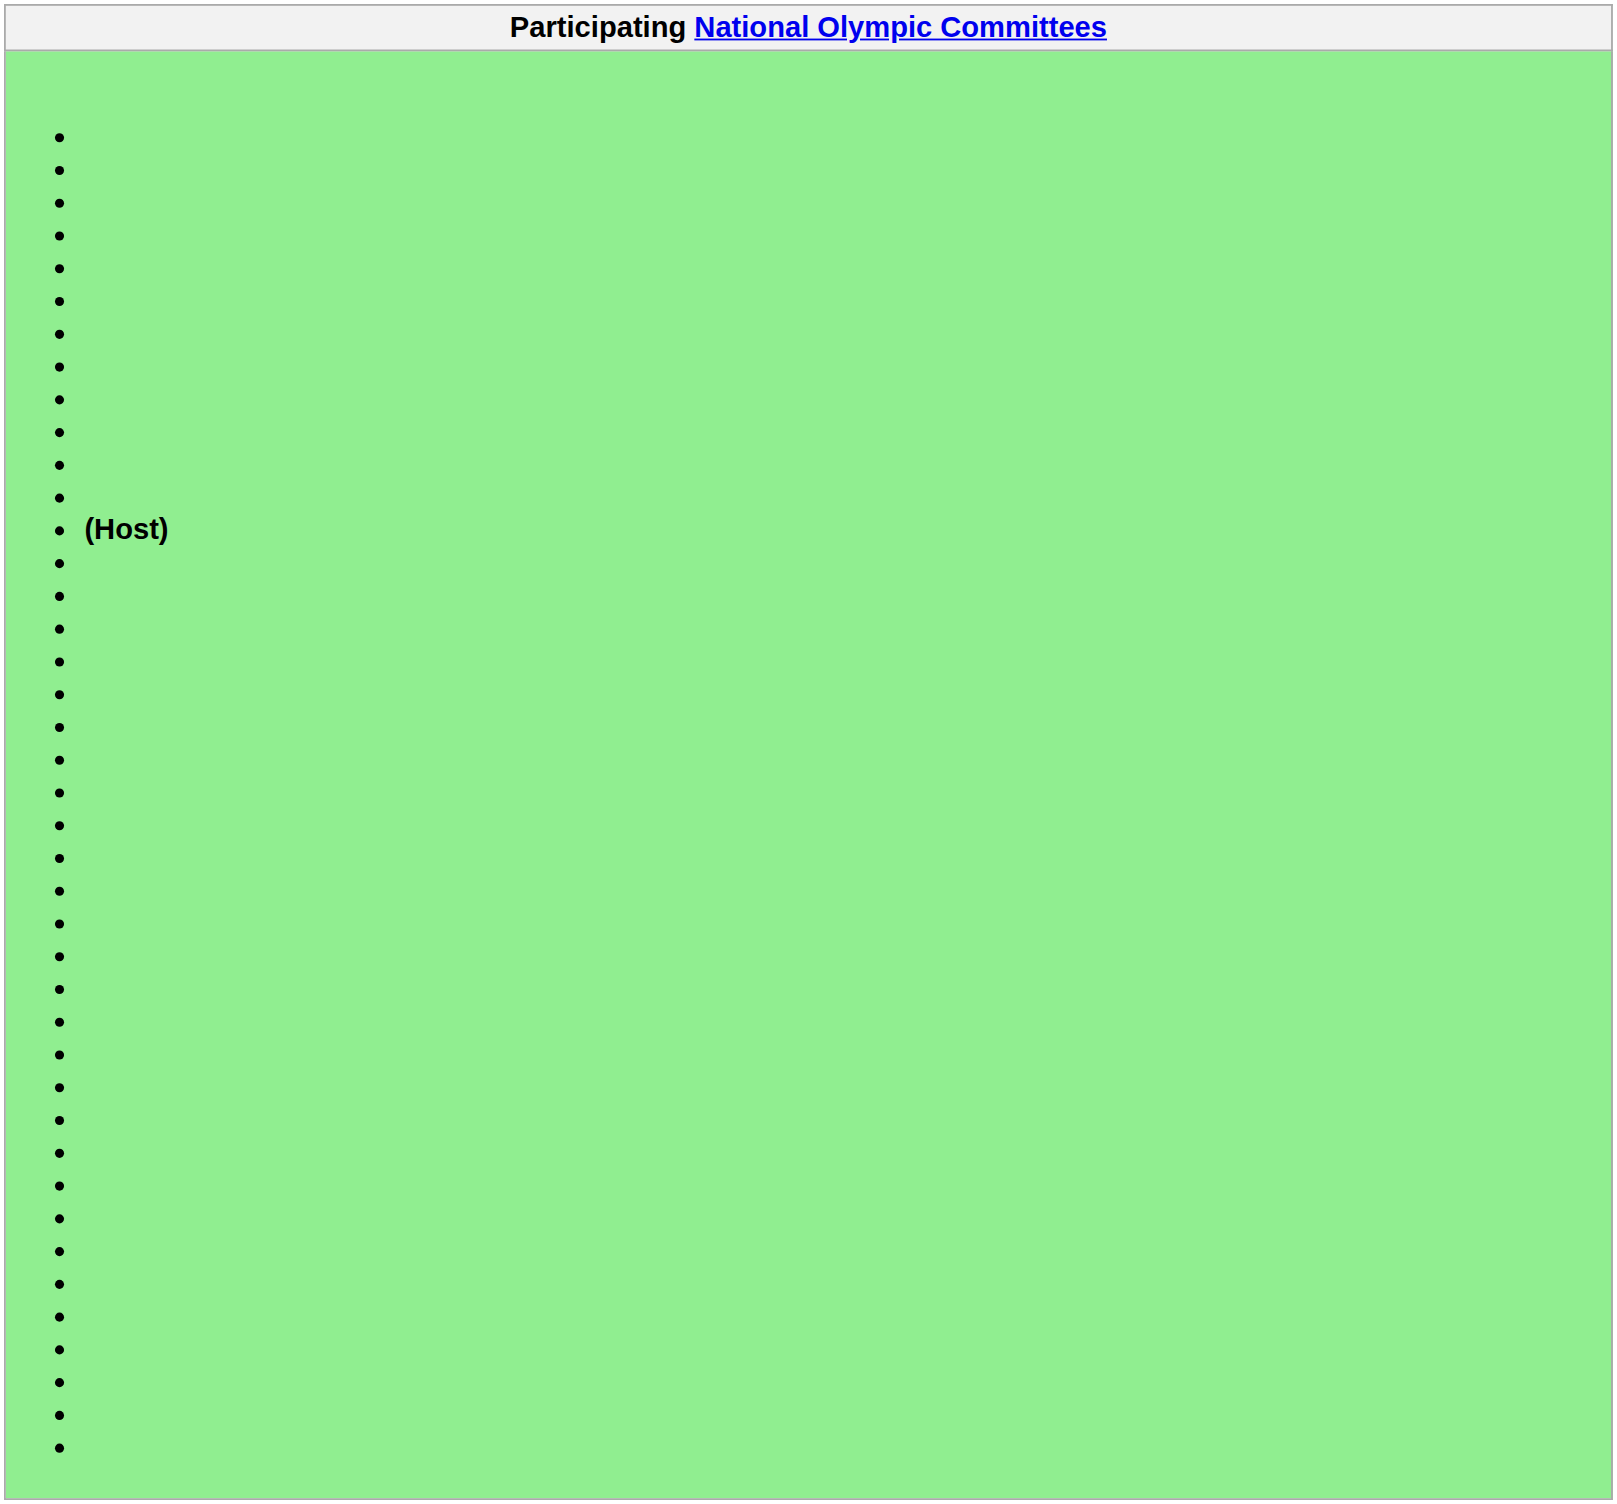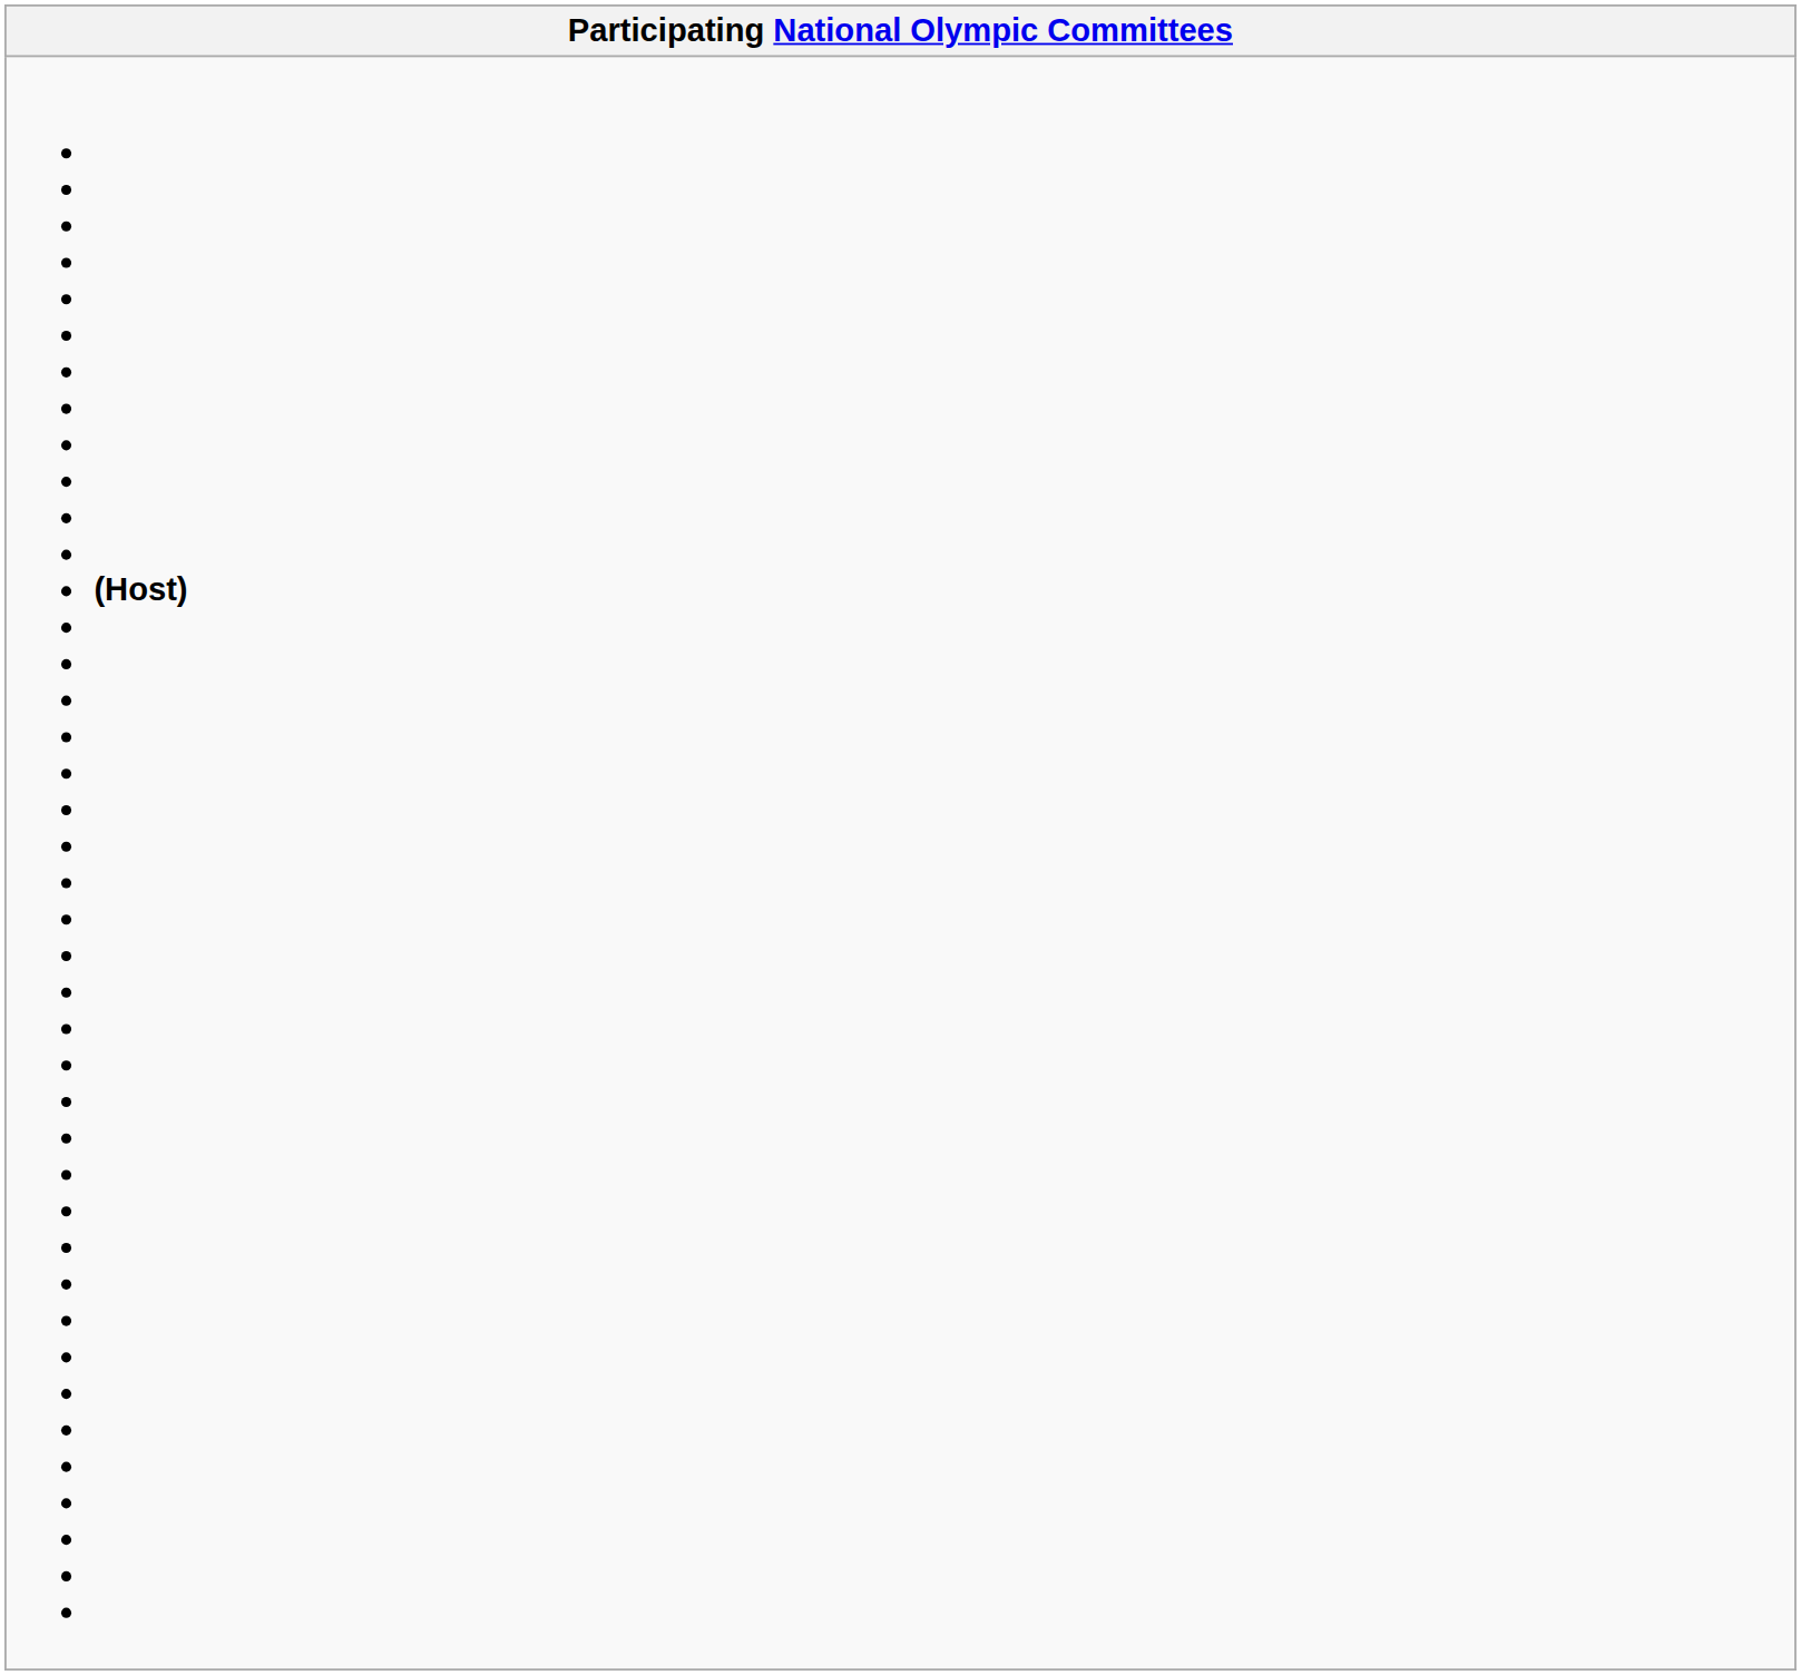row 2 | column 1: lightgreen background -> no background
